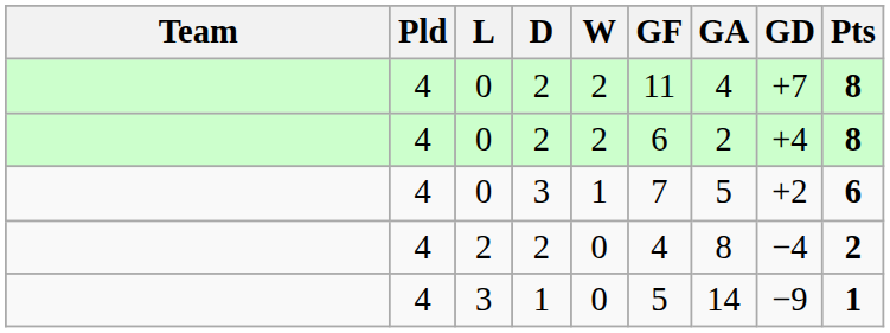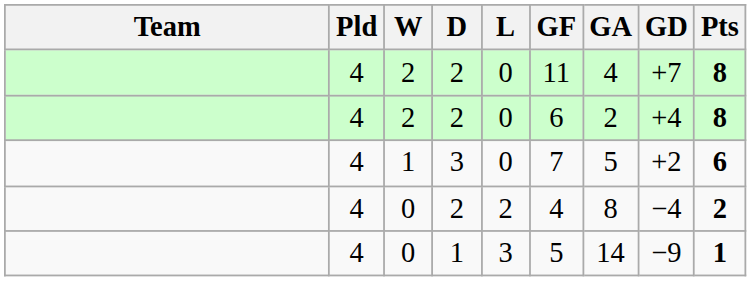columns swapped: W <-> L
